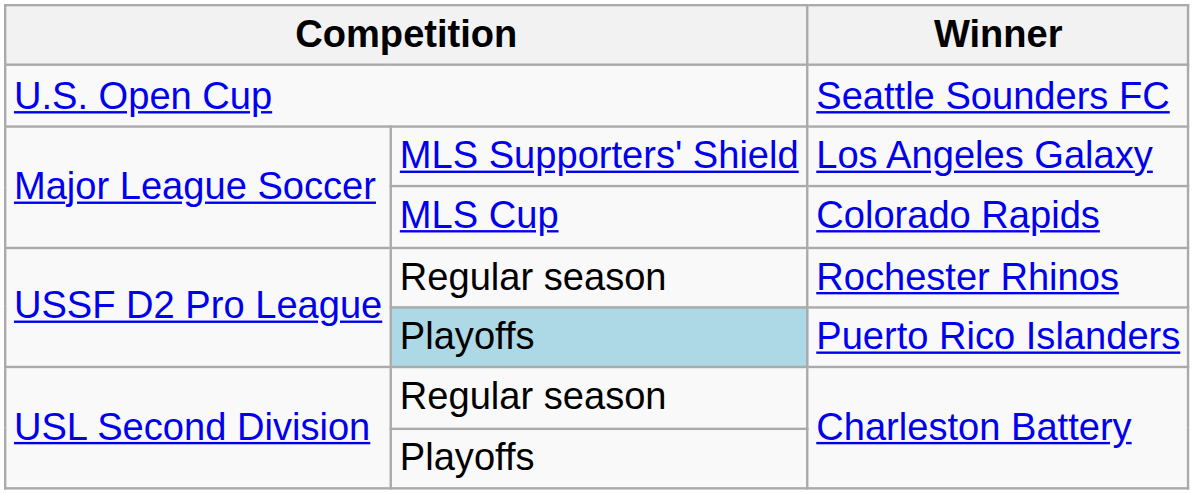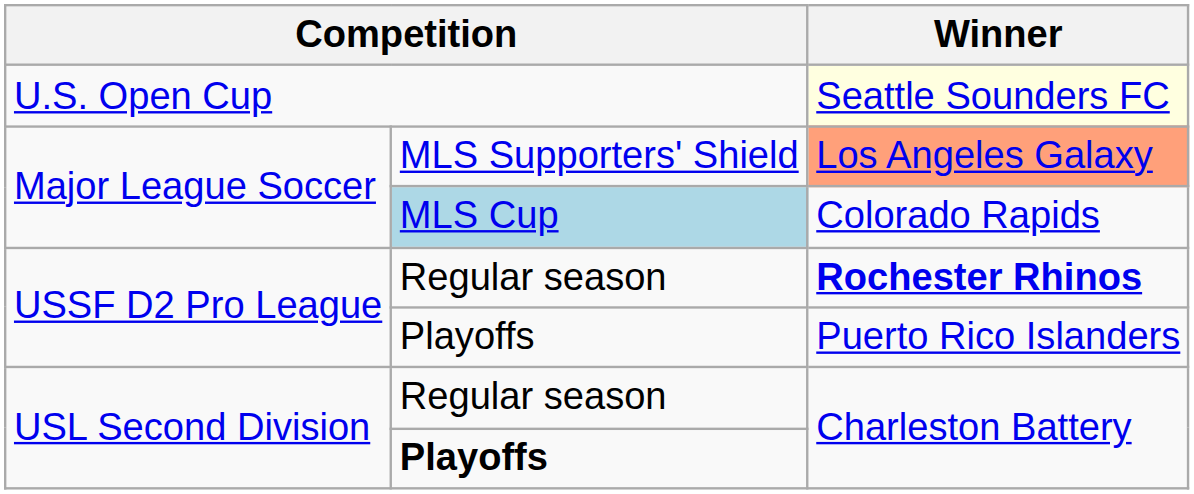Seattle Sounders FC | Winner: no background -> lightyellow background
Los Angeles Galaxy | Winner: no background -> lightsalmon background
Colorado Rapids | column 2: no background -> lightblue background
Rochester Rhinos | Winner: normal -> bold
Puerto Rico Islanders | column 2: lightblue background -> no background
Playoffs / Charleston Battery | column 2: normal -> bold
